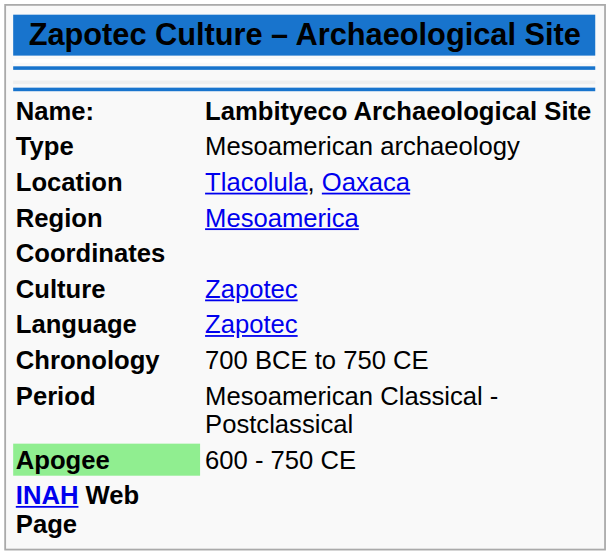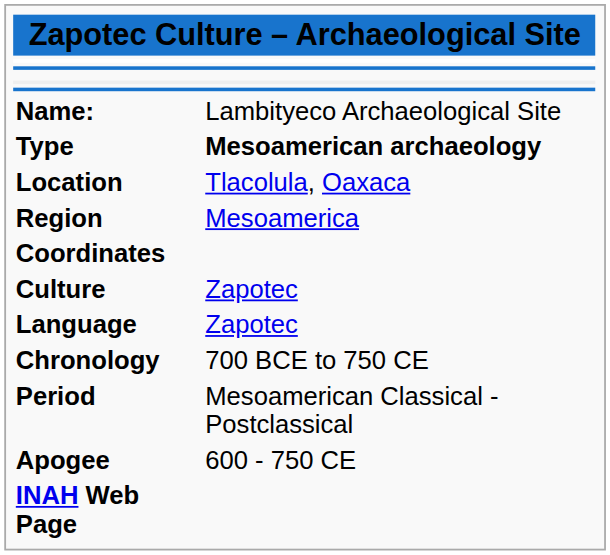Name: | column 2: bold -> normal
Type | column 2: normal -> bold
Apogee | column 1: lightgreen background -> no background
